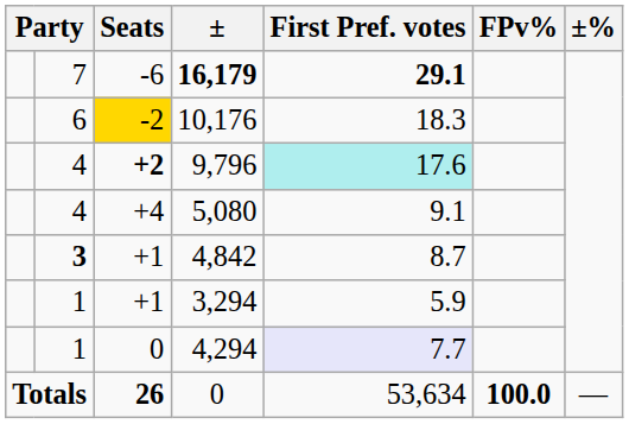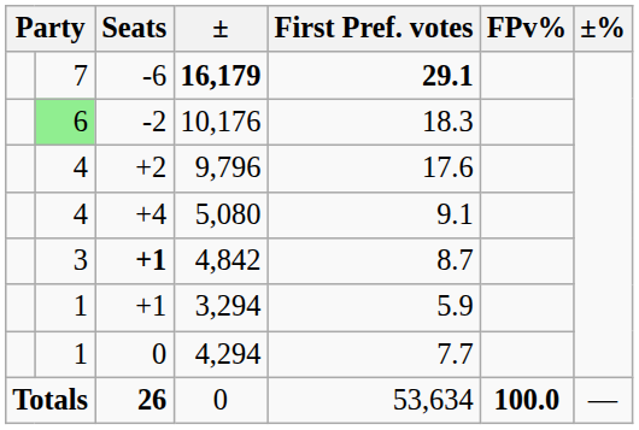10,176 | column 2: no background -> lightgreen background
10,176 | Seats: gold background -> no background
9,796 | Seats: bold -> normal
9,796 | First Pref. votes: paleturquoise background -> no background
4,842 | column 2: bold -> normal
4,842 | Seats: normal -> bold
4,294 | First Pref. votes: lavender background -> no background
